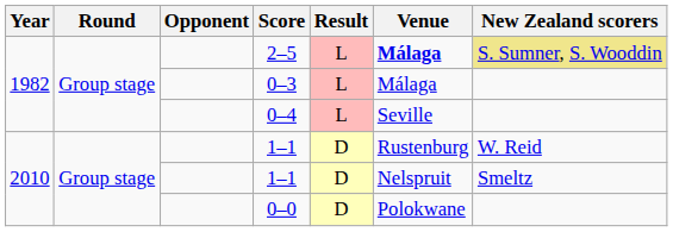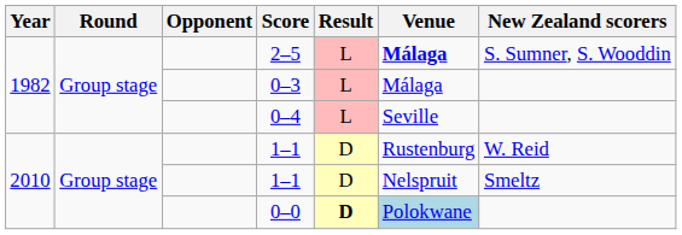2–5 | New Zealand scorers: khaki background -> no background
0–0 | Result: normal -> bold
0–0 | Venue: no background -> lightblue background
